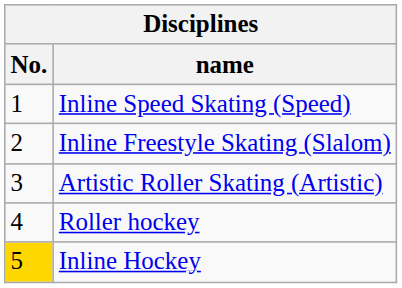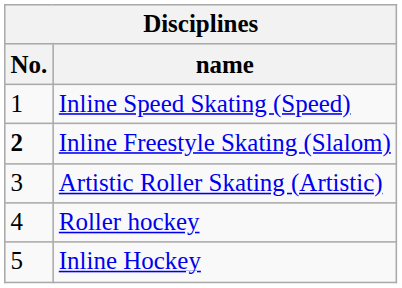Inline Freestyle Skating (Slalom) | No.: normal -> bold
Inline Hockey | No.: gold background -> no background
